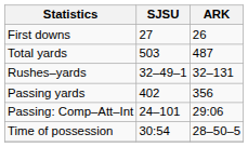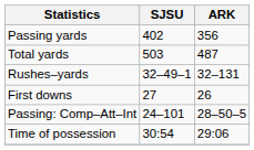rows swapped: First downs <-> Passing yards
Passing: Comp–Att–Int | ARK: 29:06 -> 28–50–5
Time of possession | ARK: 28–50–5 -> 29:06
